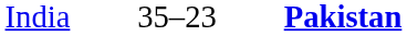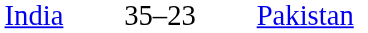India | column 3: bold -> normal
